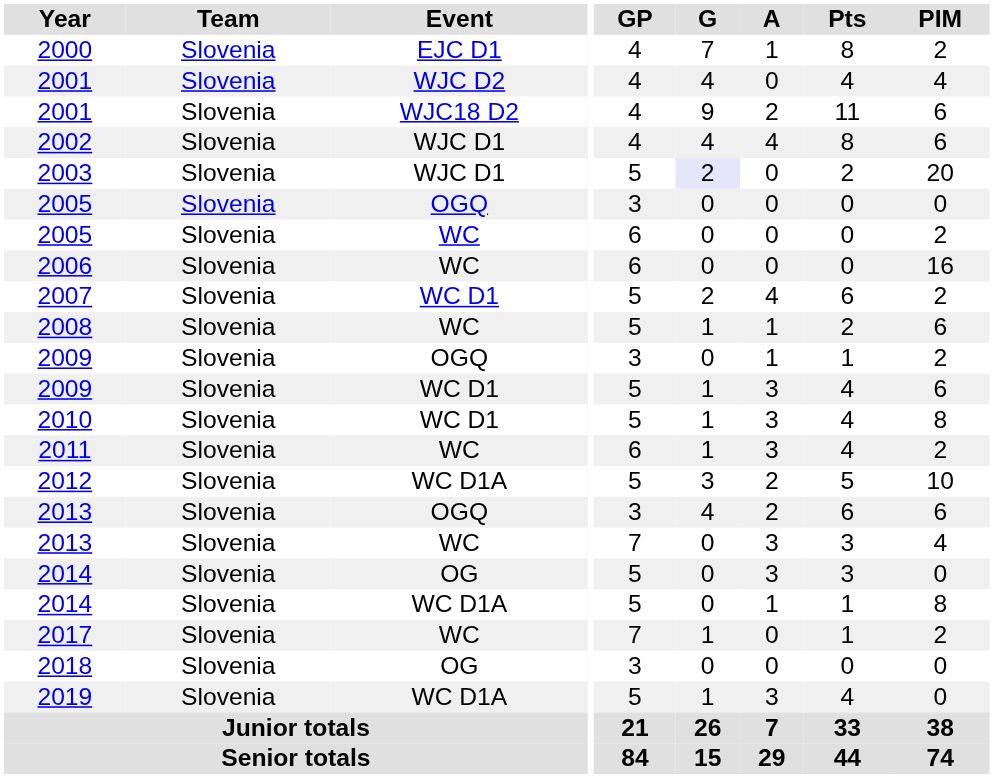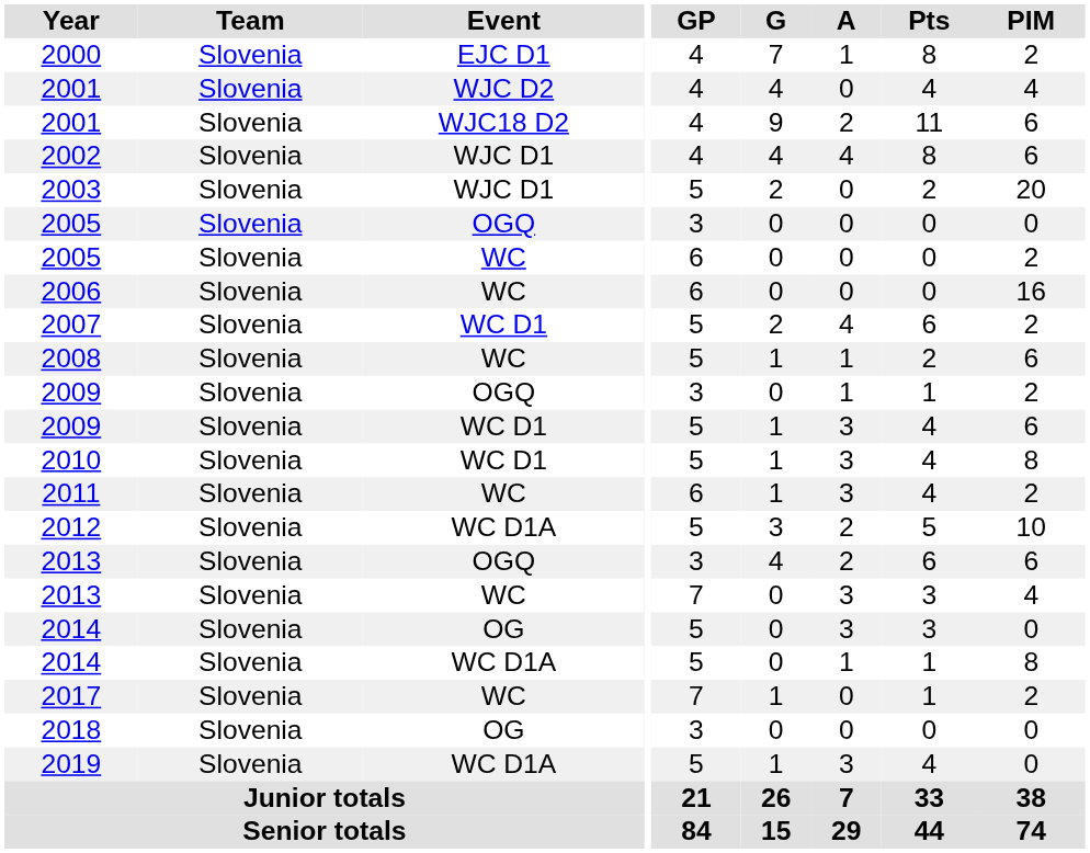2003 | G: lavender background -> no background
